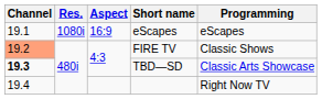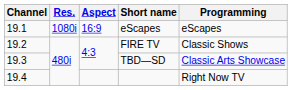FIRE TV | Channel: lightsalmon background -> no background
TBD—SD | Channel: bold -> normal
